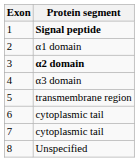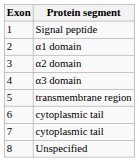1 | Protein segment: bold -> normal
3 | Protein segment: bold -> normal
